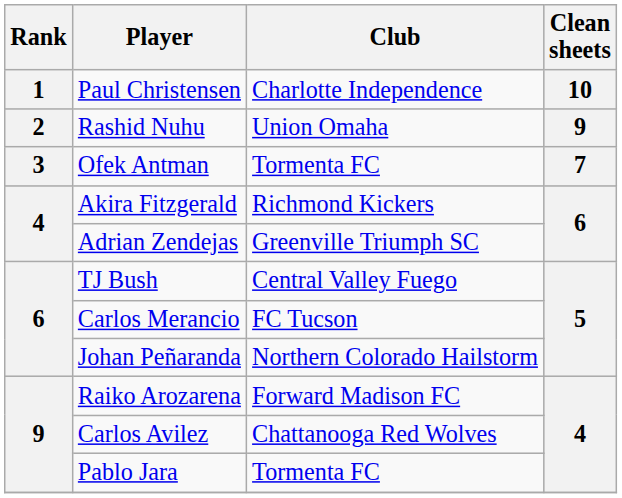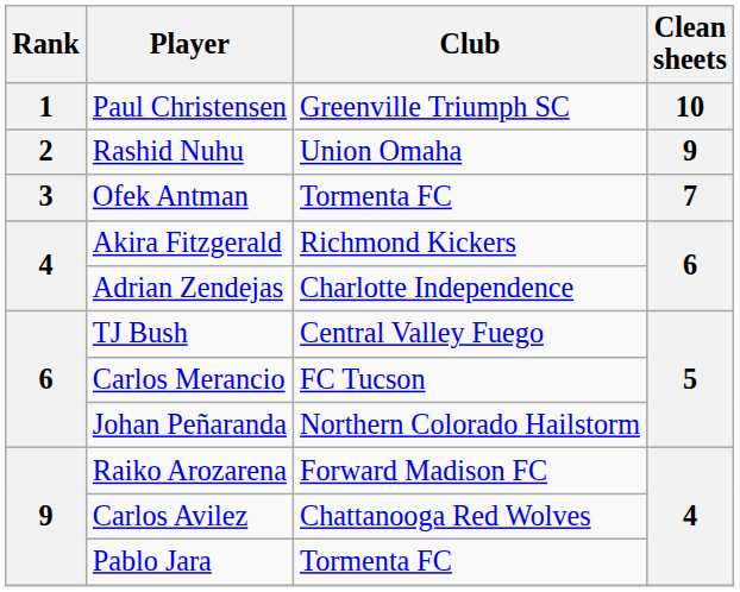Paul Christensen | Club: Charlotte Independence -> Greenville Triumph SC
Adrian Zendejas | Club: Greenville Triumph SC -> Charlotte Independence
